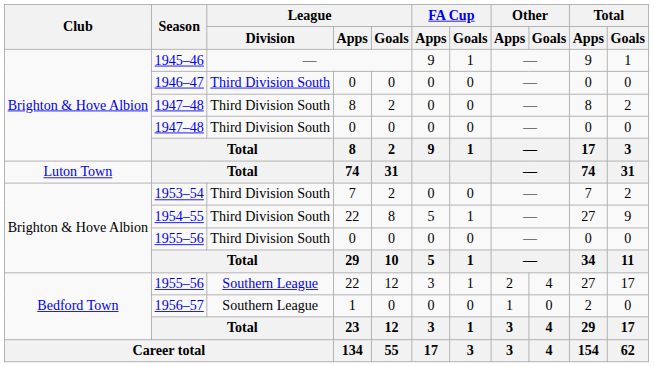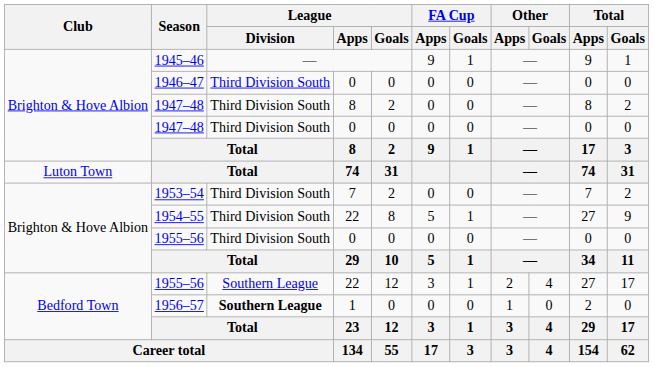1956–57 | League / Division: normal -> bold
